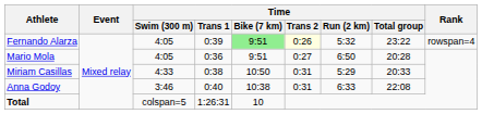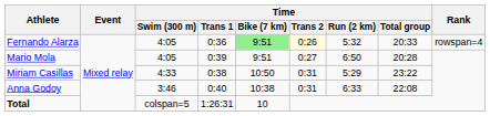Fernando Alarza | Time / Trans 1: 0:39 -> 0:36
Fernando Alarza | Time / Total group: 23:22 -> 20:33
Mario Mola | Time / Trans 1: 0:36 -> 0:39
Miriam Casillas | Time / Total group: 20:33 -> 23:22
